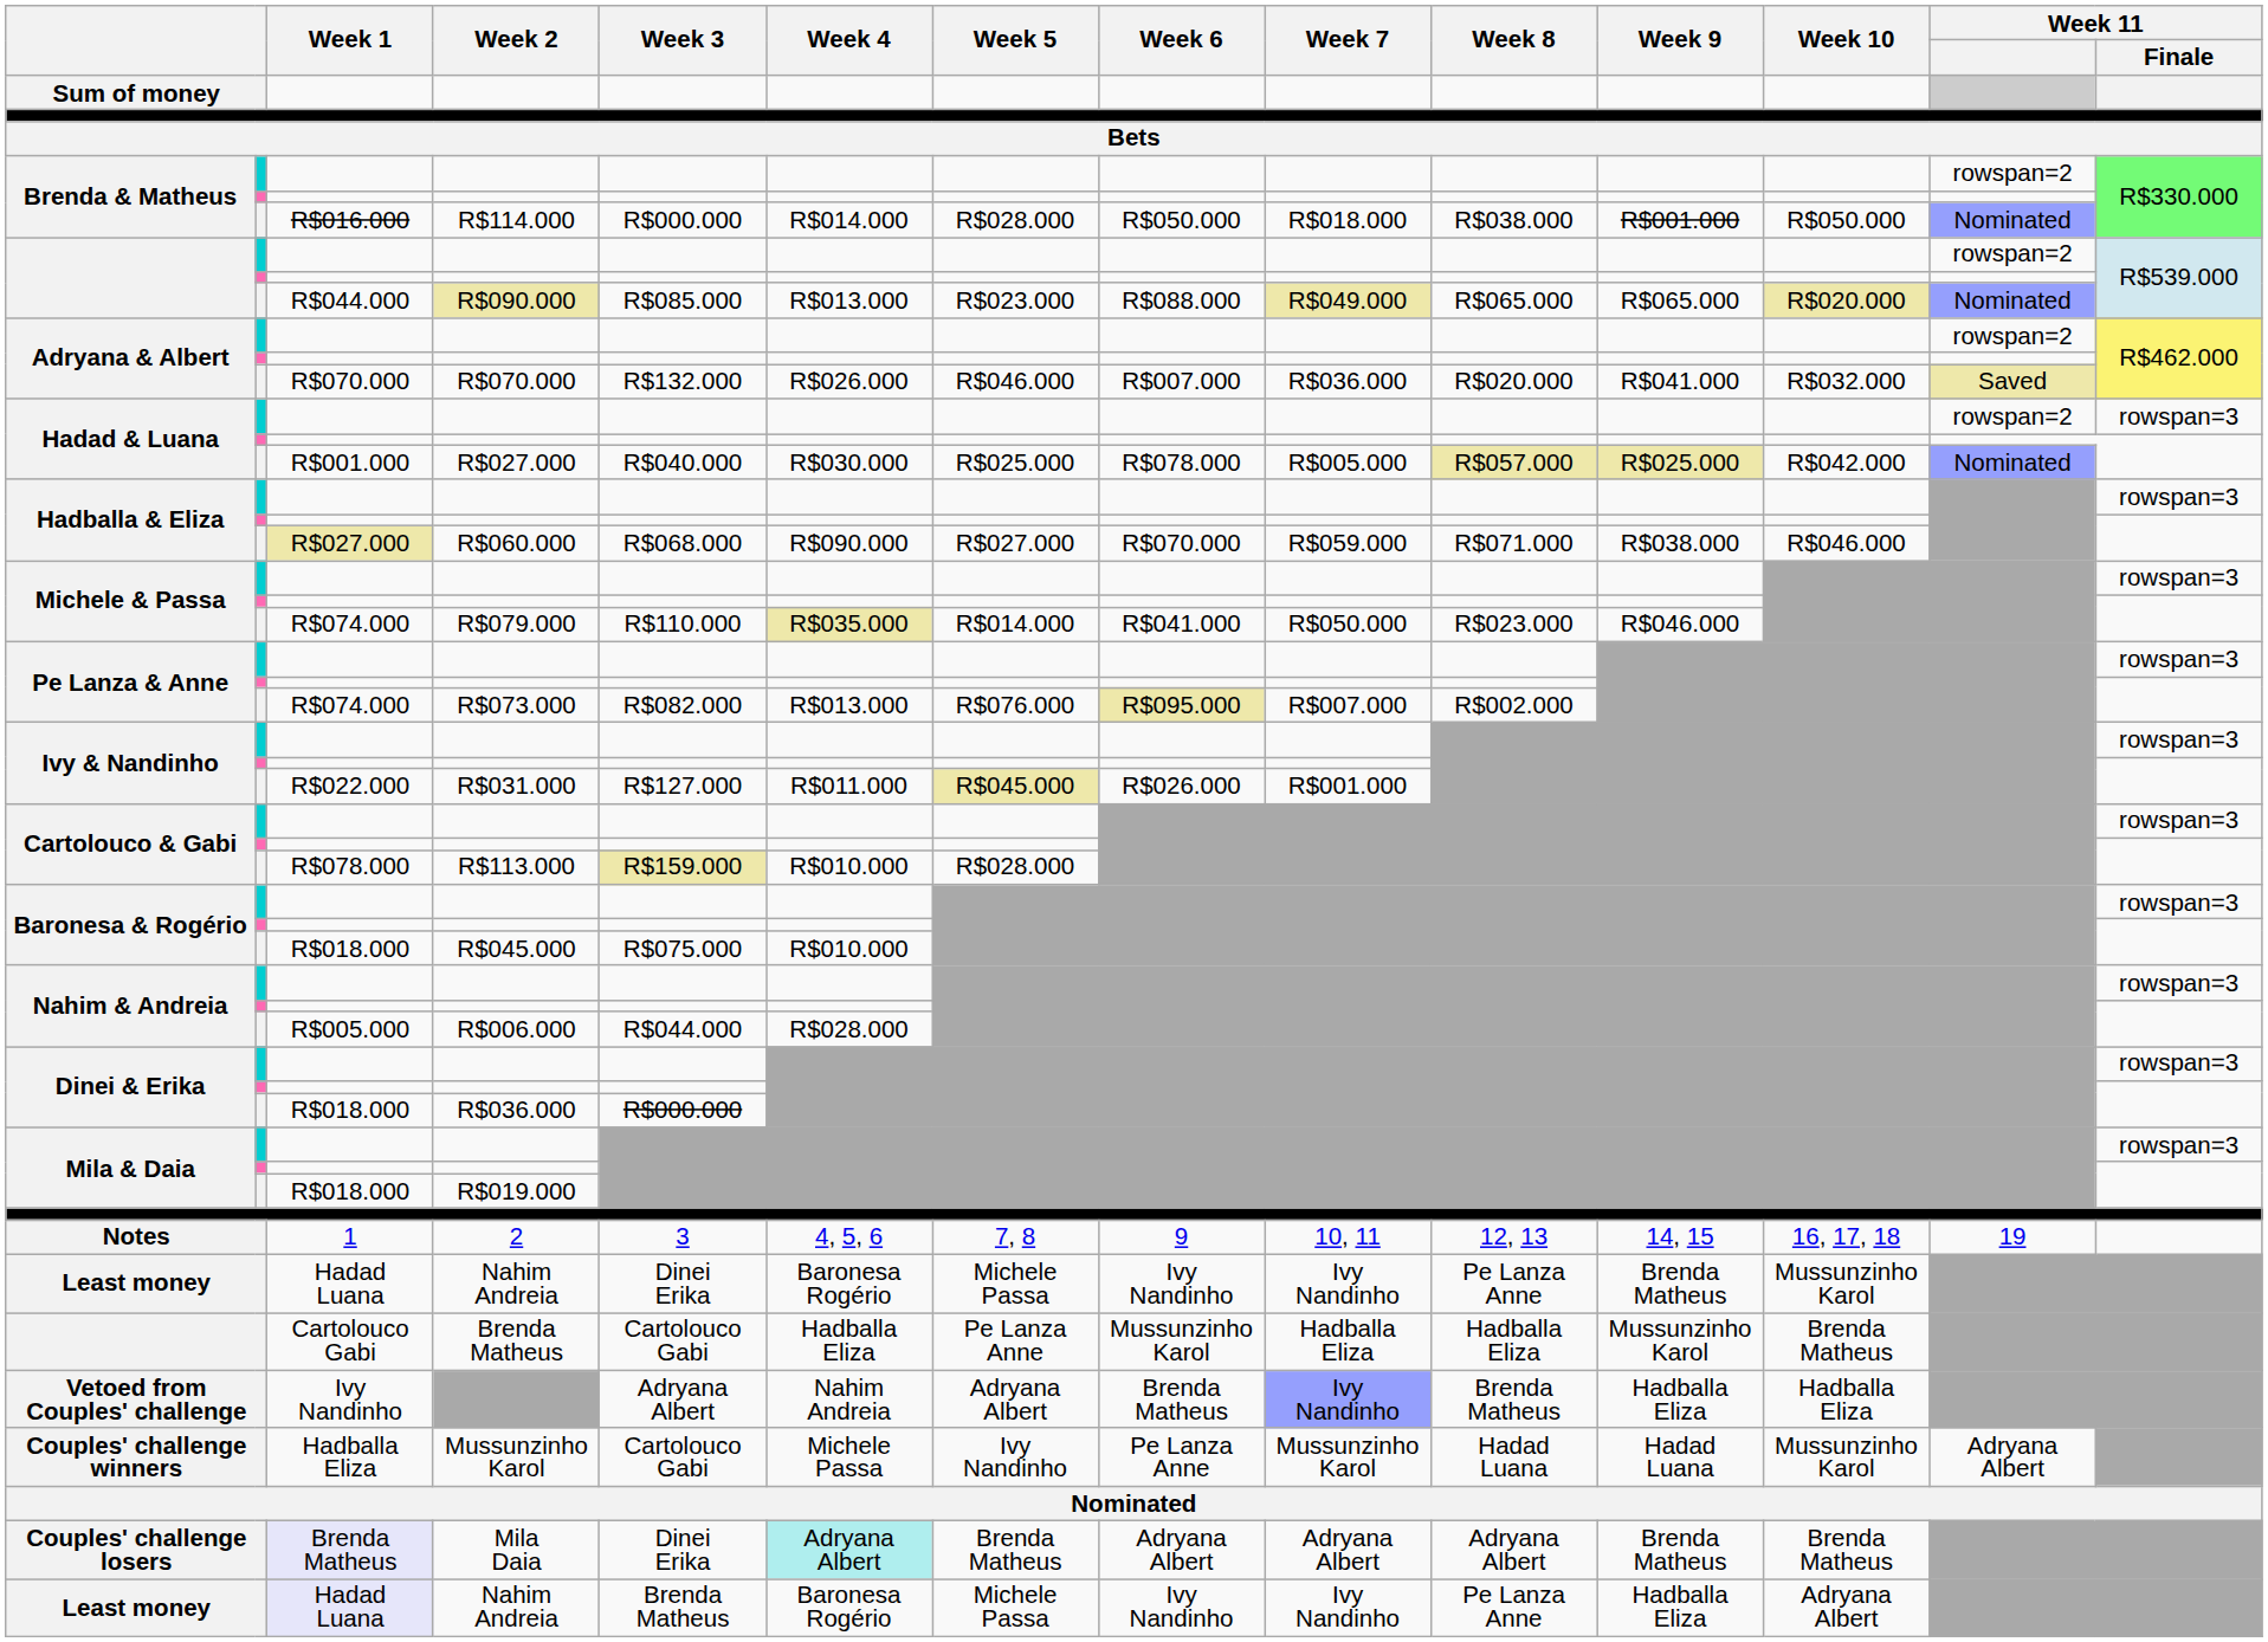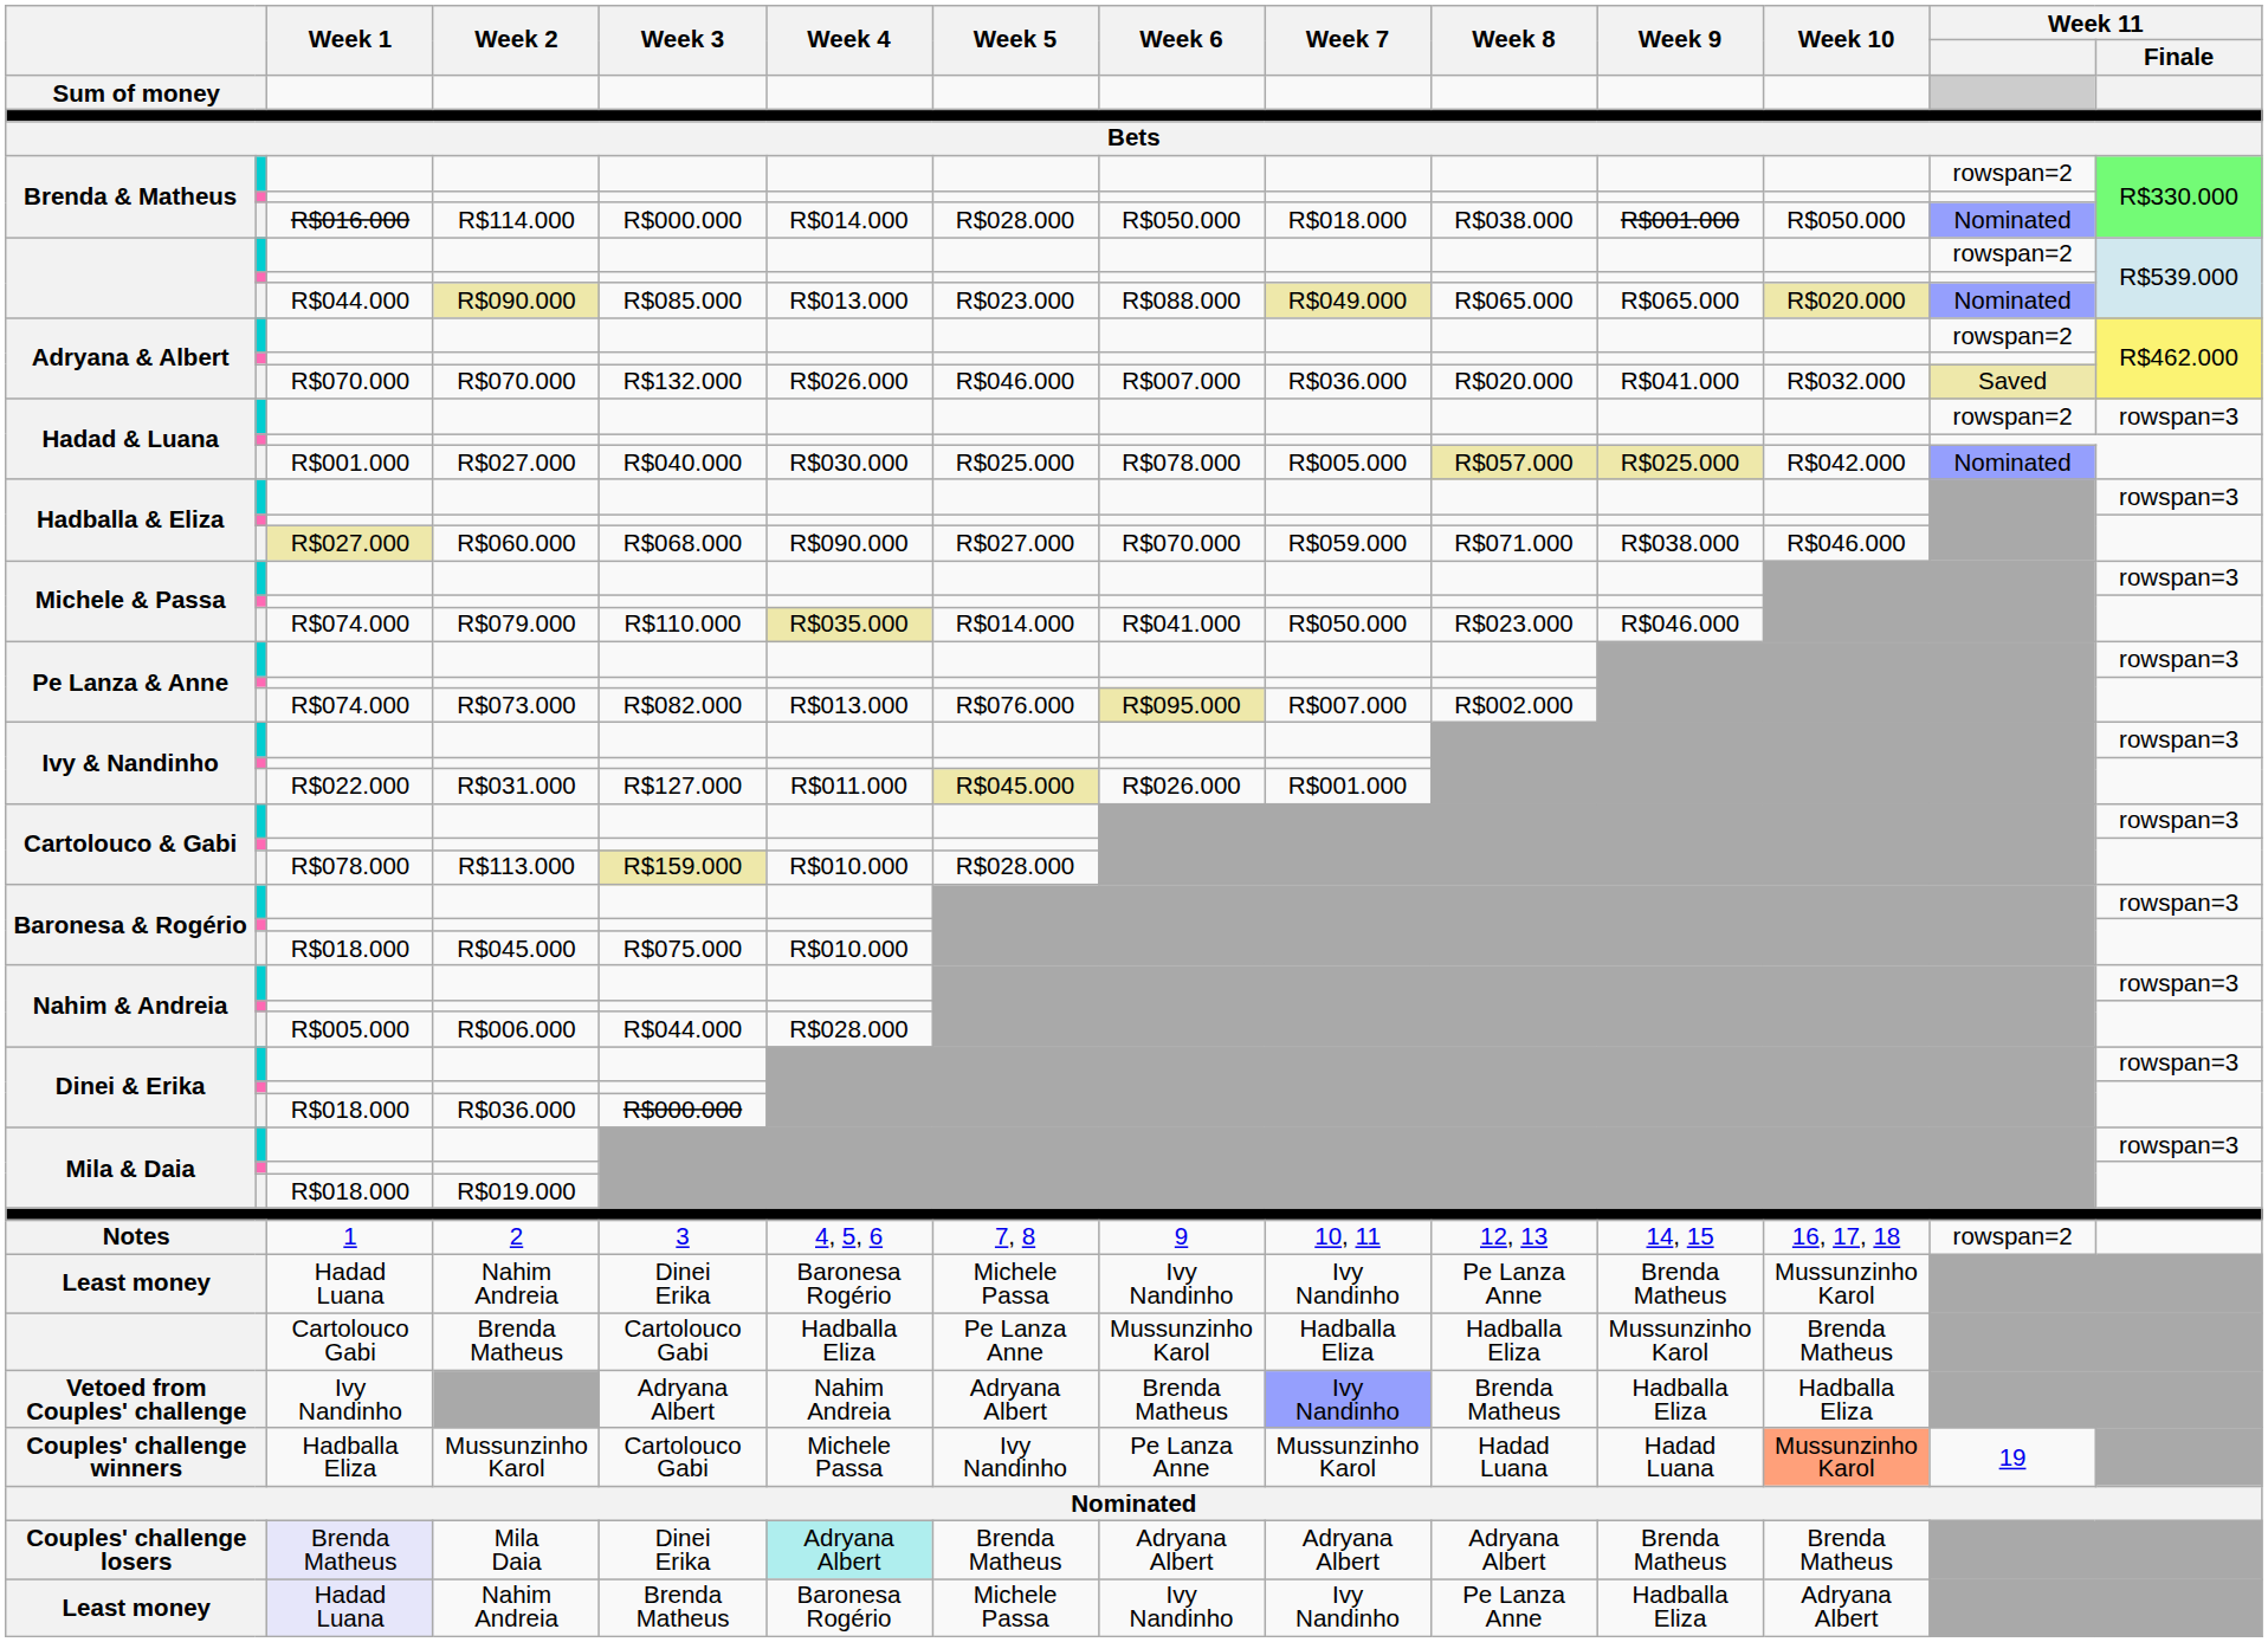Notes | Week 11: 19 -> rowspan=2
Couples' challenge winners | Week 10: no background -> lightsalmon background
Couples' challenge winners | Week 11: Adryana Albert -> 19
